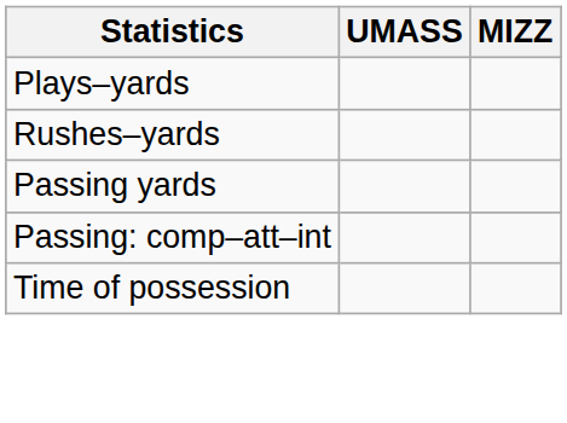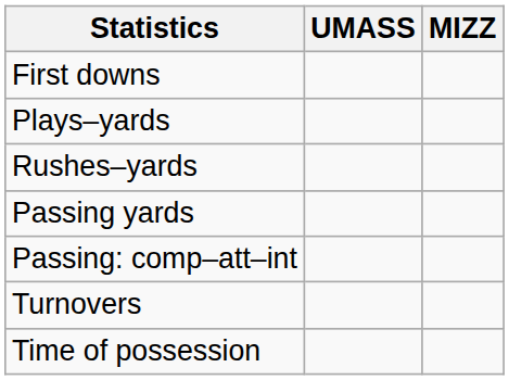+ row: First downs
+ row: Turnovers
